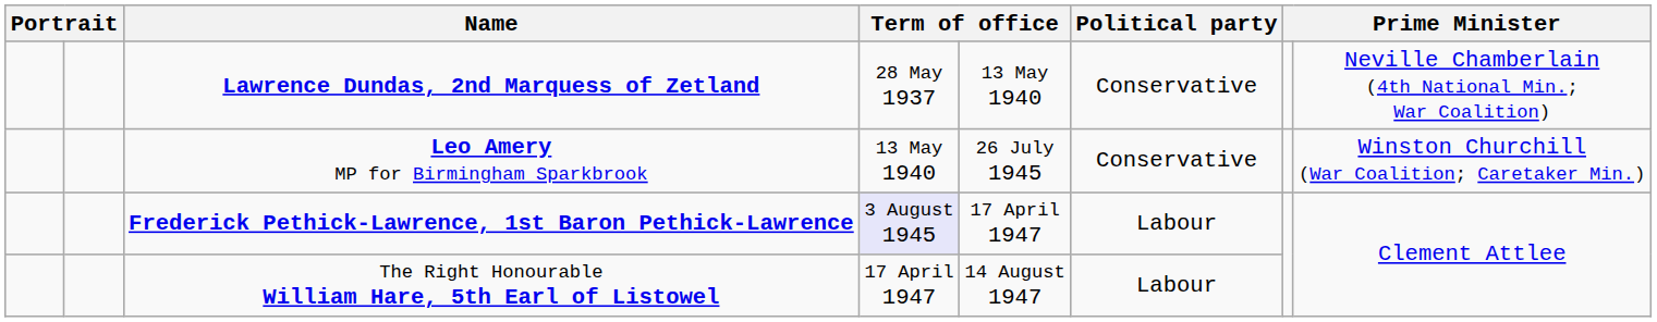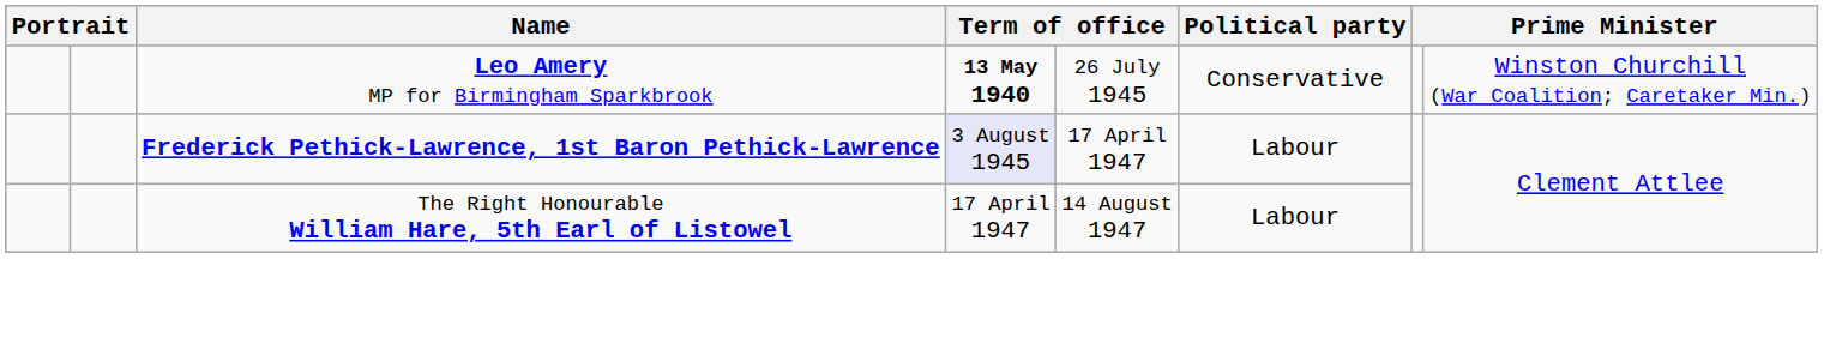- row: Lawrence Dundas, 2nd Marquess of Zetland | 28 May 1937 | 13 May 1940 | Conservative | Neville Chamberlain (4th National Min.; War Coalition)
Leo Amery MP for Birmingham Sparkbrook | column 4: normal -> bold
